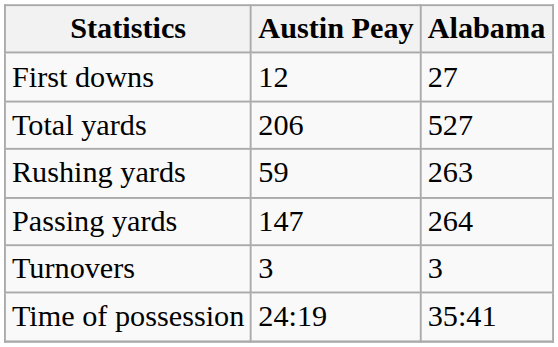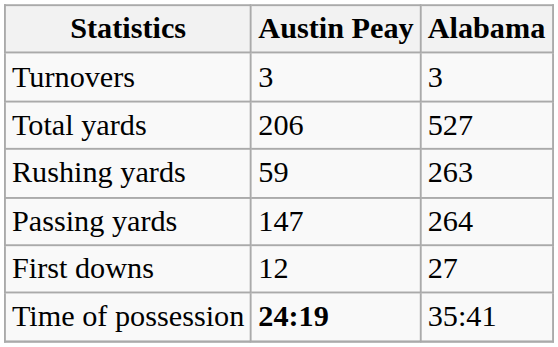rows swapped: First downs <-> Turnovers
Time of possession | Austin Peay: normal -> bold
